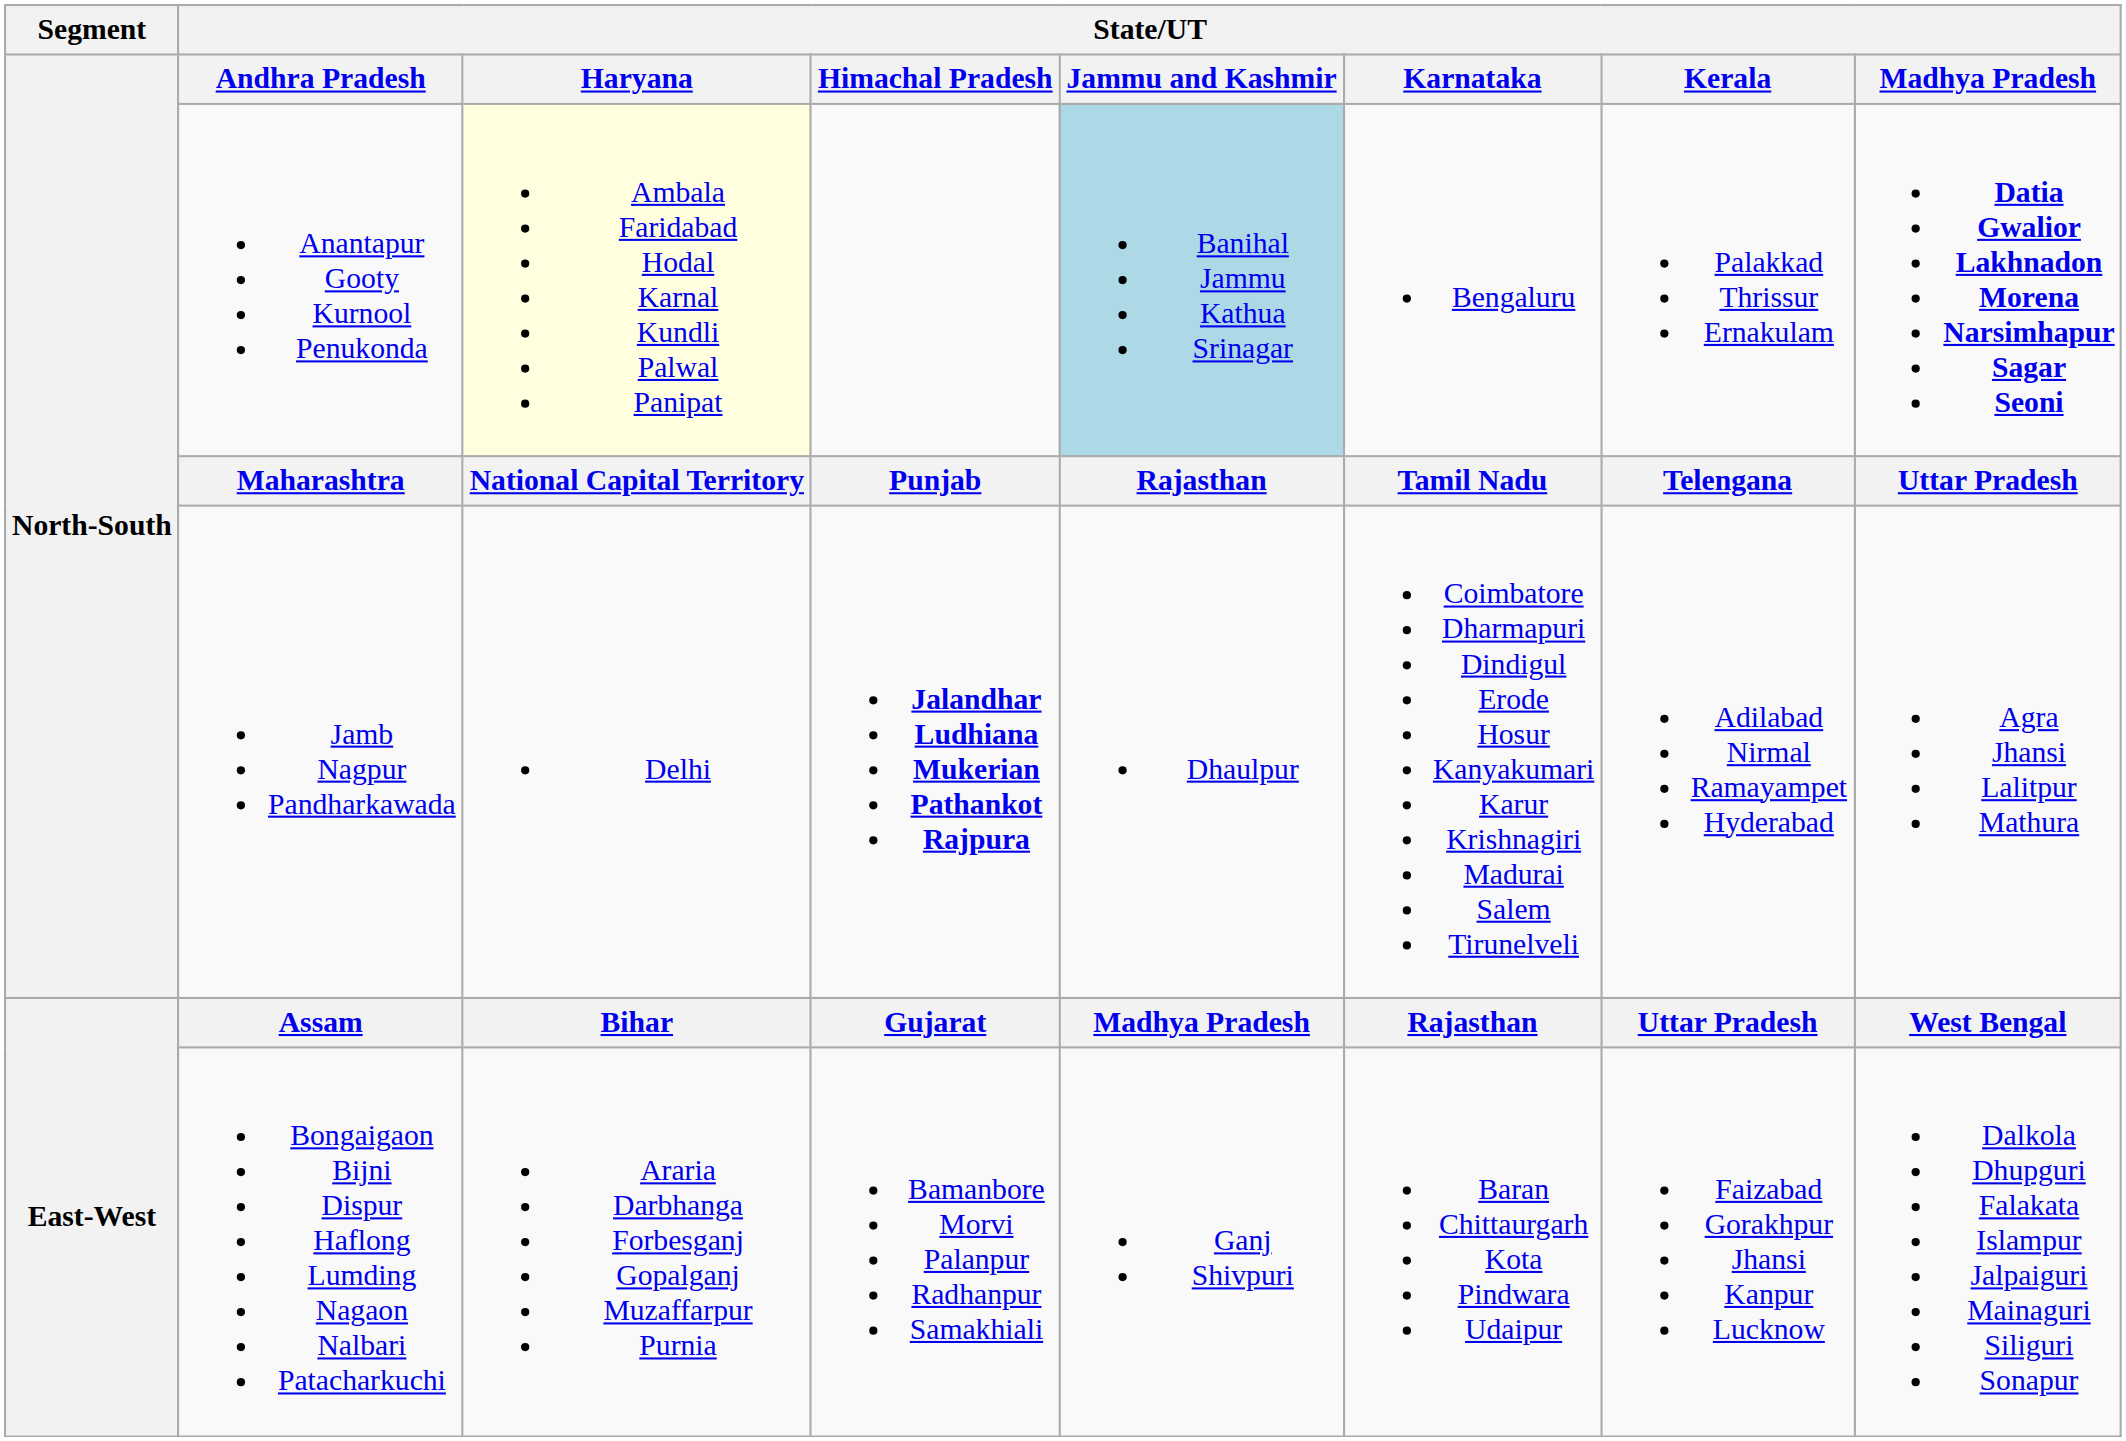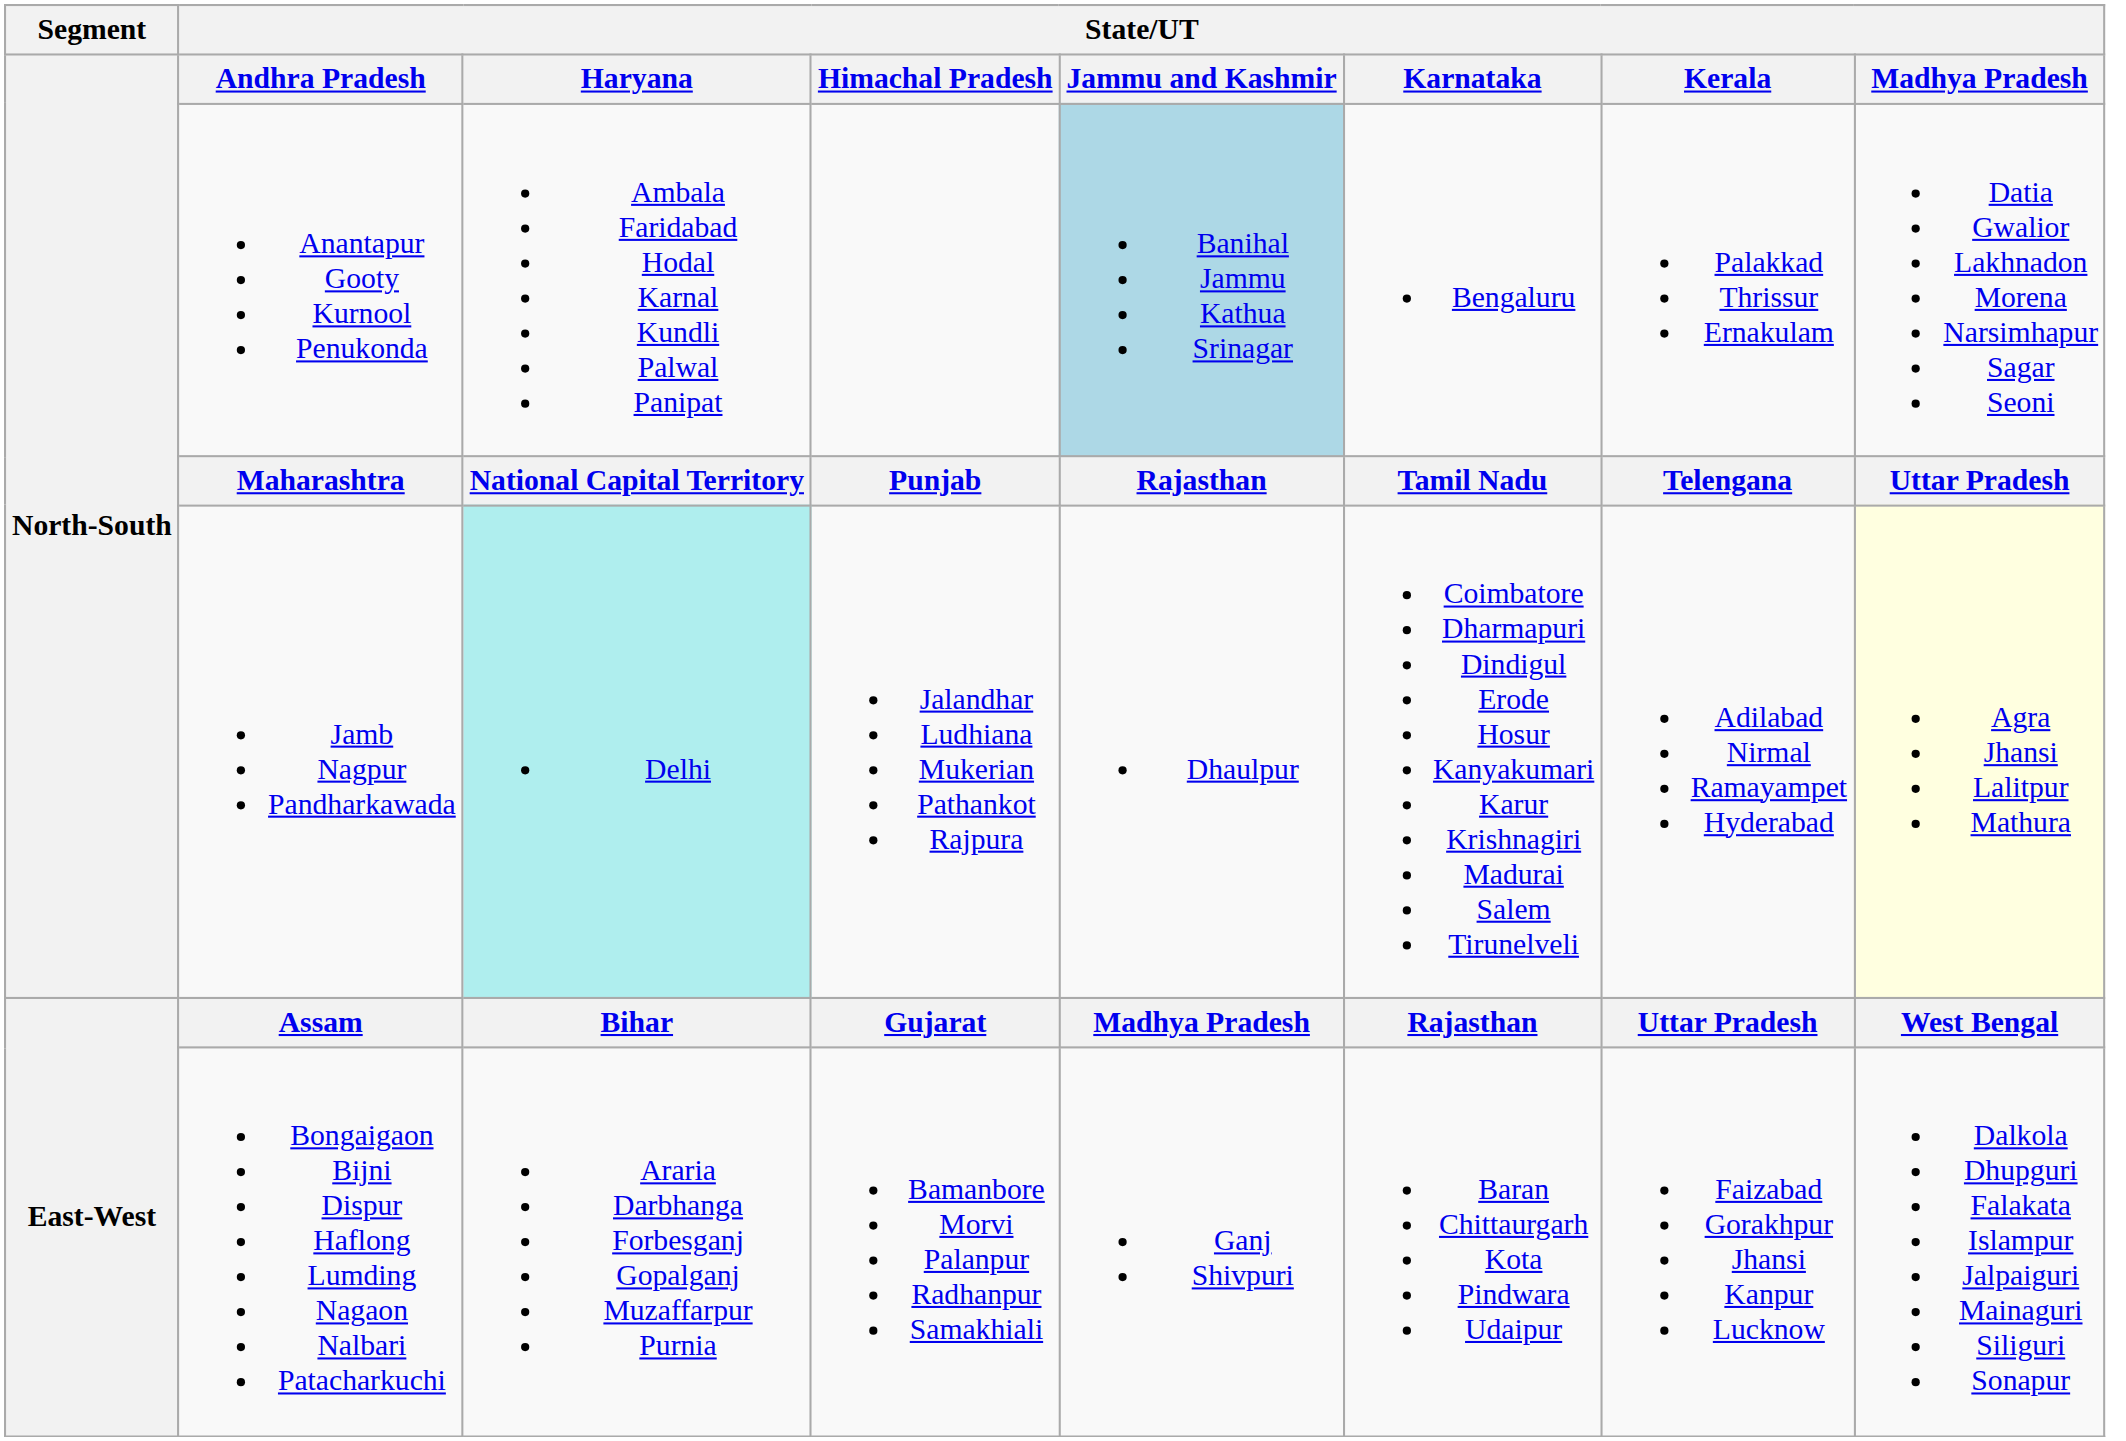Anantapur Gooty Kurnool Penukonda | State/UT / Haryana: lightyellow background -> no background
Anantapur Gooty Kurnool Penukonda | State/UT / Madhya Pradesh: bold -> normal
Jamb Nagpur Pandharkawada | State/UT / Haryana: no background -> paleturquoise background
Jamb Nagpur Pandharkawada | State/UT / Himachal Pradesh: bold -> normal
Jamb Nagpur Pandharkawada | State/UT / Madhya Pradesh: no background -> lightyellow background
